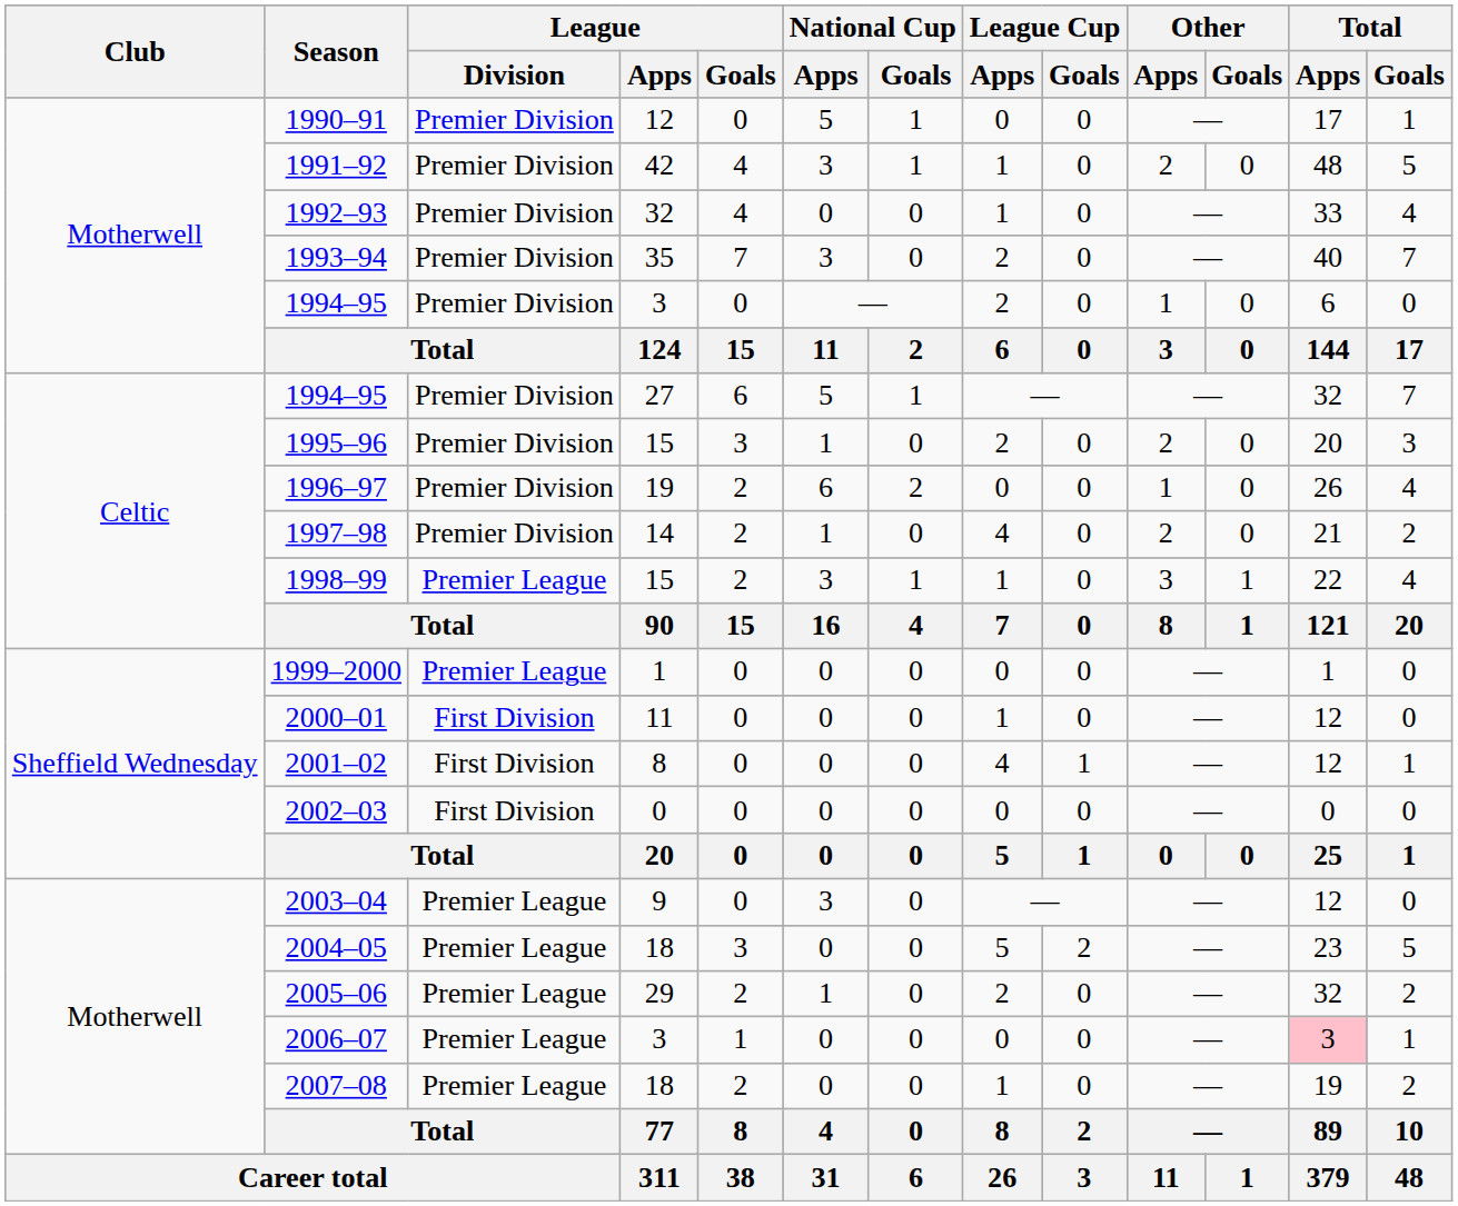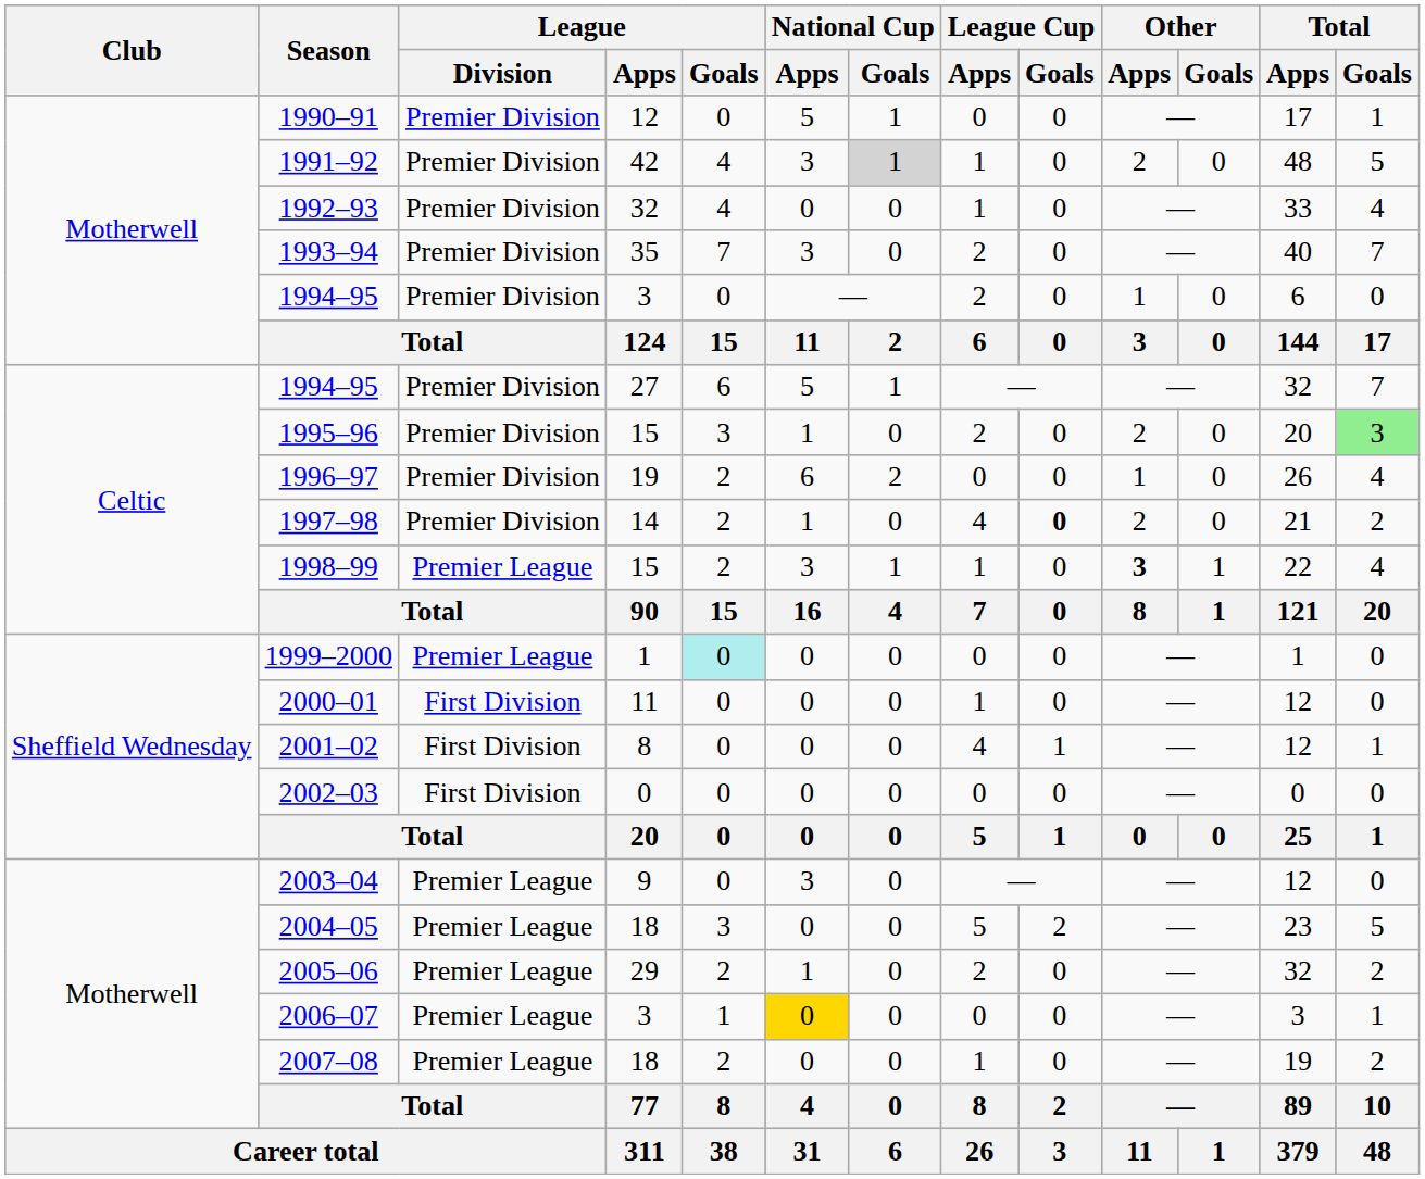1991–92 | National Cup / Goals: no background -> lightgrey background
1995–96 | Total / Goals: no background -> lightgreen background
1997–98 | League Cup / Goals: normal -> bold
1998–99 | Other / Apps: normal -> bold
1999–2000 | League / Goals: no background -> paleturquoise background
2006–07 | National Cup / Apps: no background -> gold background
2006–07 | Total / Apps: pink background -> no background
